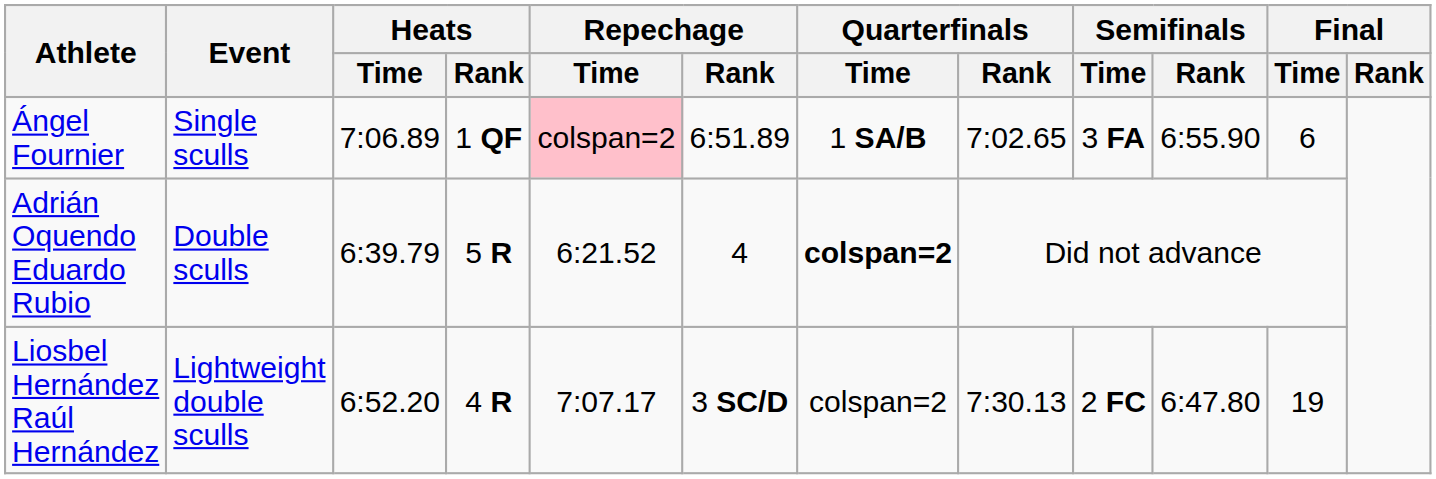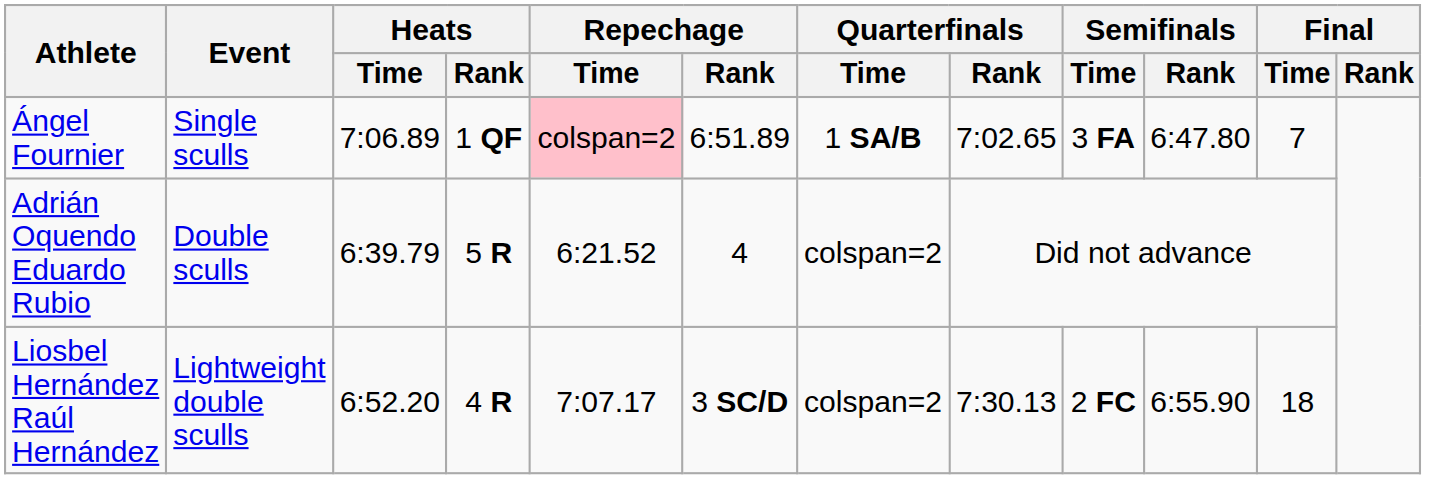Ángel Fournier | Semifinals / Rank: 6:55.90 -> 6:47.80
Ángel Fournier | Final / Time: 6 -> 7
Adrián Oquendo Eduardo Rubio | Quarterfinals / Time: bold -> normal
Liosbel Hernández Raúl Hernández | Semifinals / Rank: 6:47.80 -> 6:55.90
Liosbel Hernández Raúl Hernández | Final / Time: 19 -> 18
